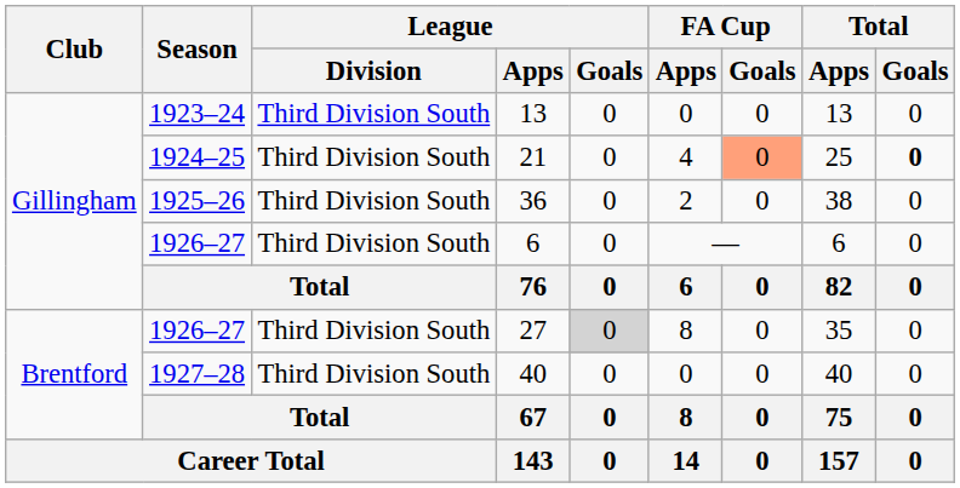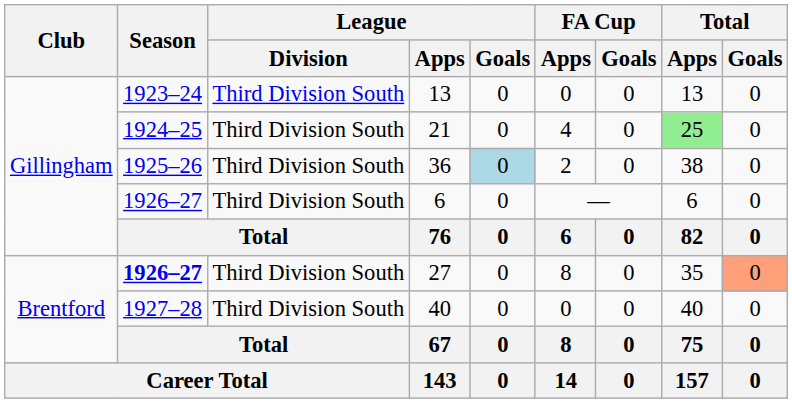21 | FA Cup / Goals: lightsalmon background -> no background
21 | Total / Apps: no background -> lightgreen background
21 | Total / Goals: bold -> normal
36 | League / Goals: no background -> lightblue background
27 | Season: normal -> bold
27 | League / Goals: lightgrey background -> no background
27 | Total / Goals: no background -> lightsalmon background
